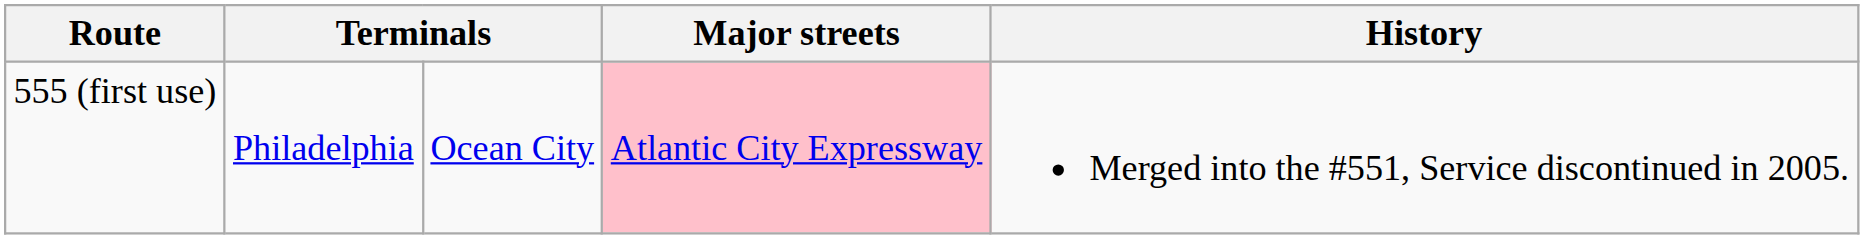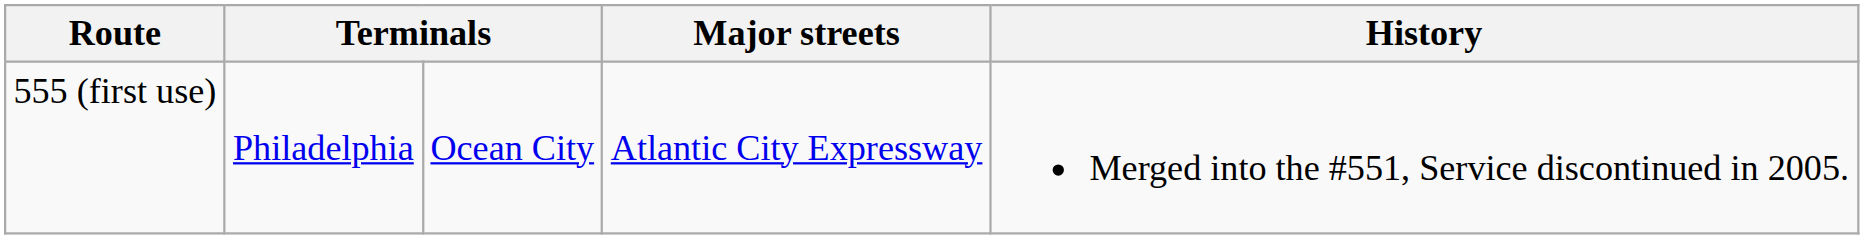555 (first use) | Major streets: pink background -> no background
